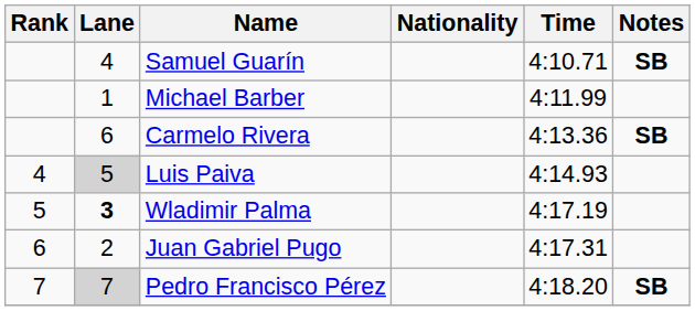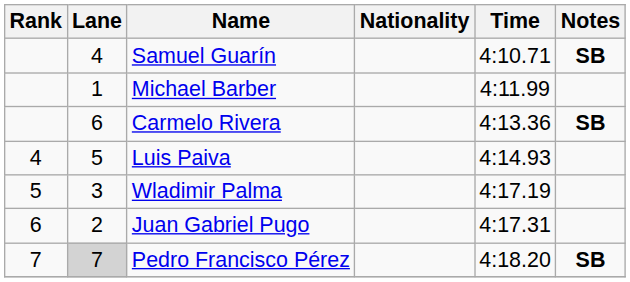Luis Paiva | Lane: lightgrey background -> no background
Wladimir Palma | Lane: bold -> normal
